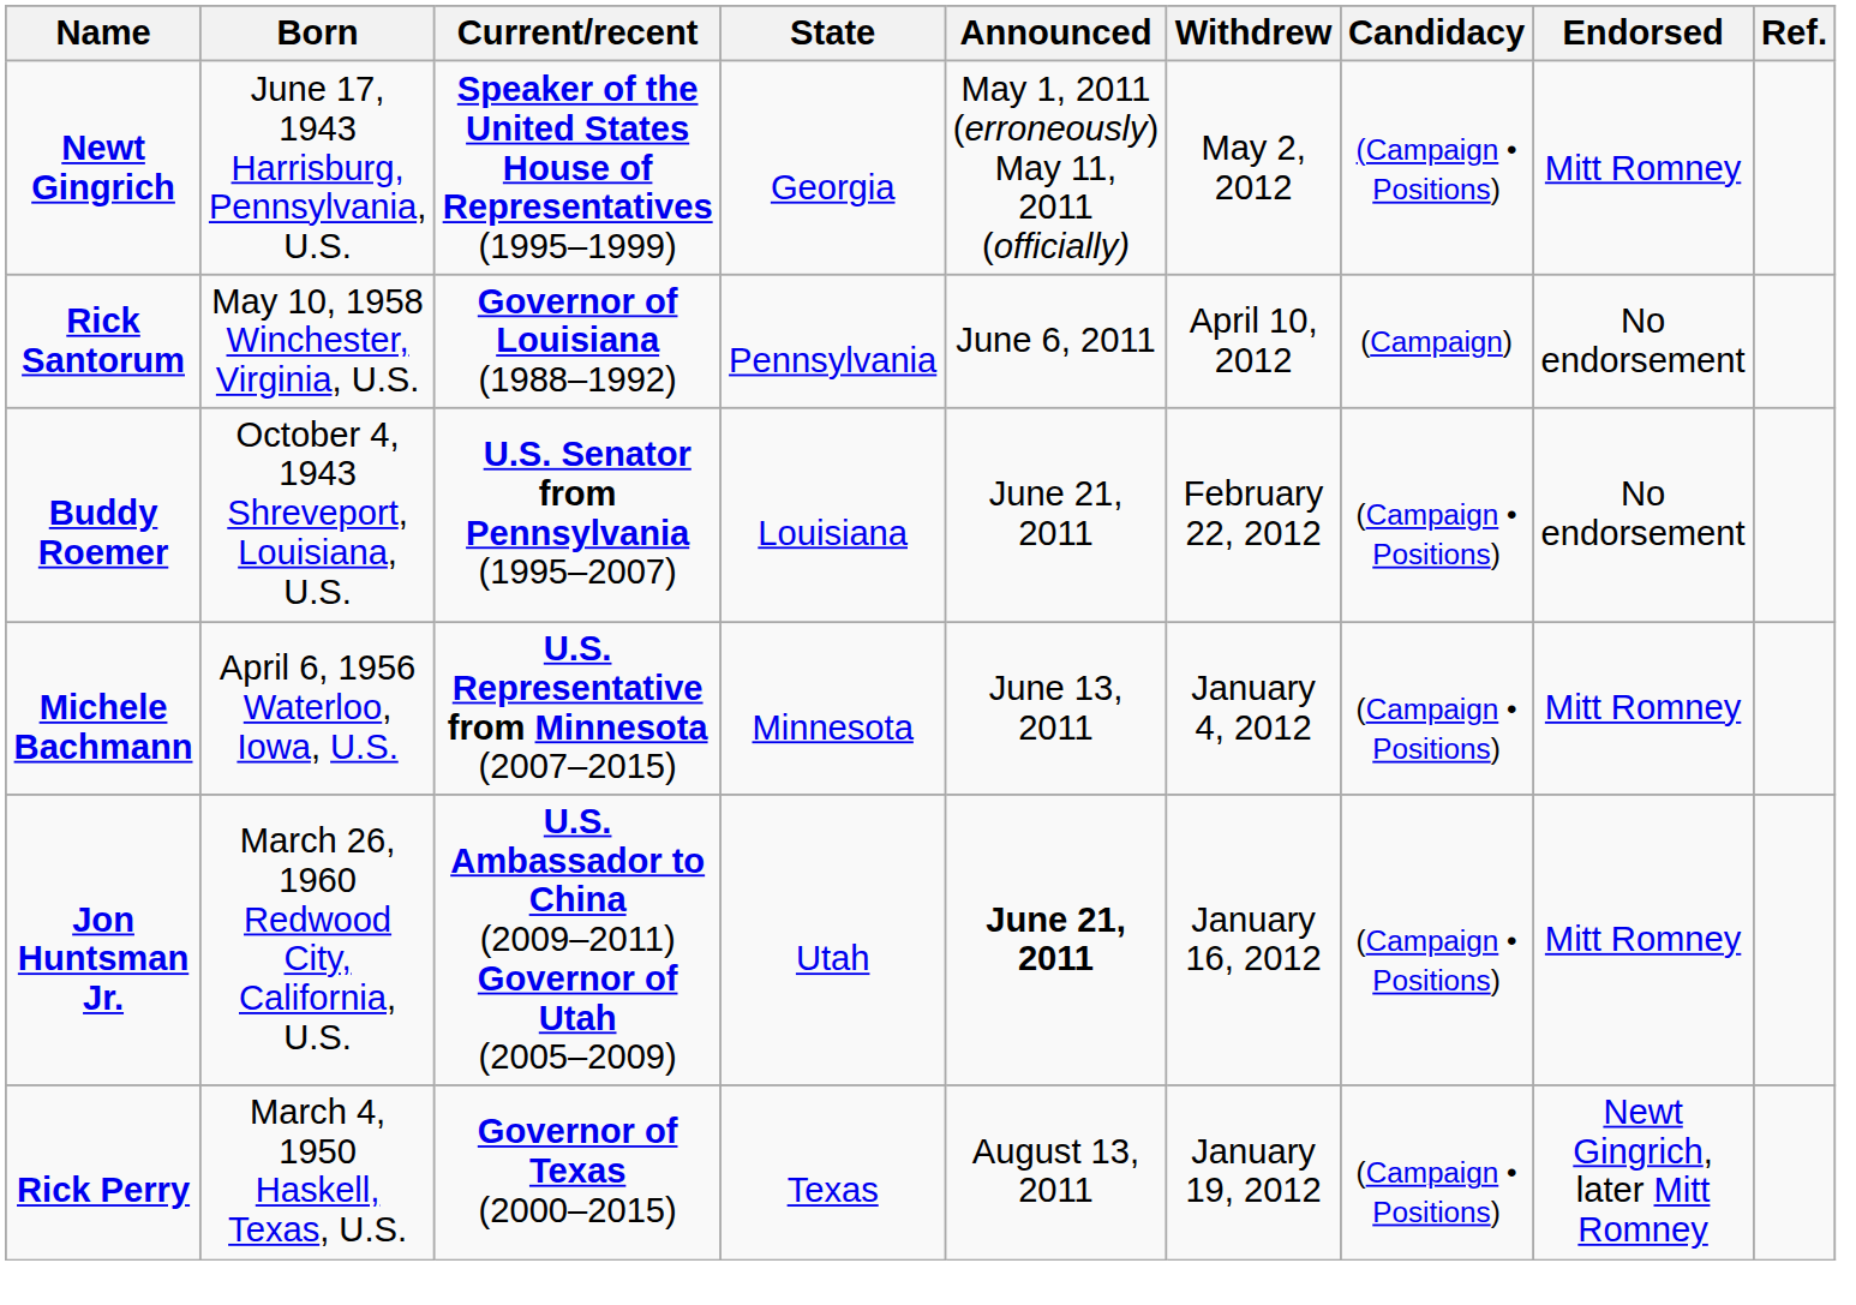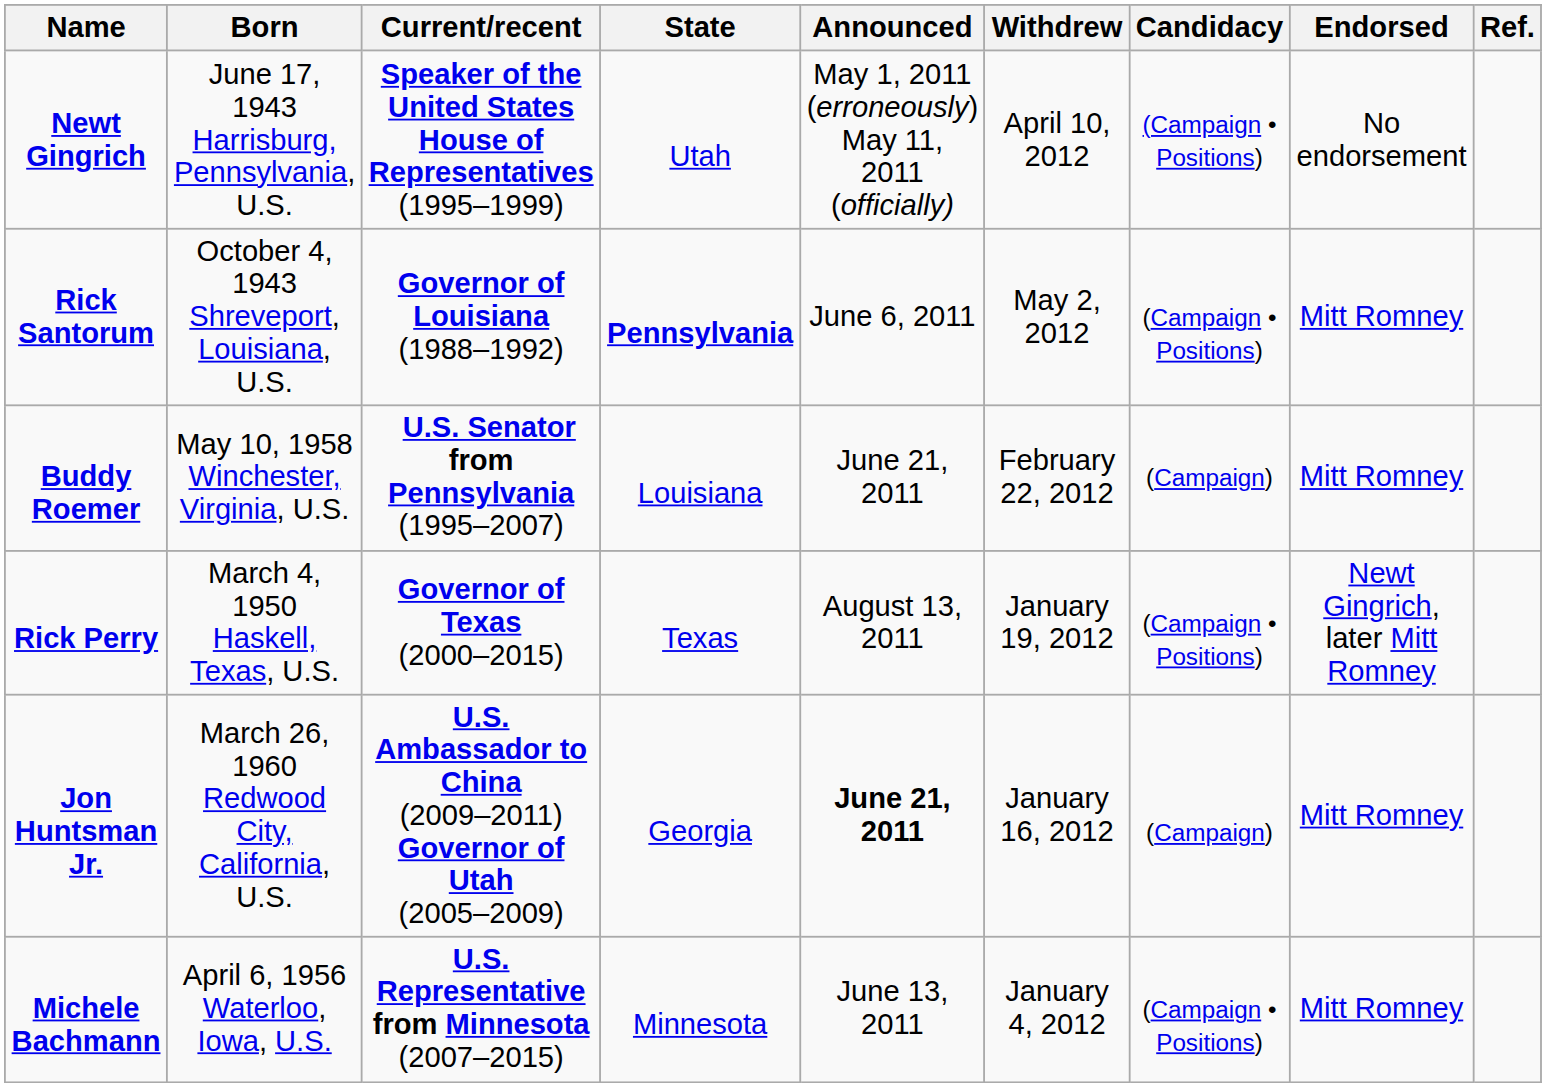Newt Gingrich | State: Georgia -> Utah
Newt Gingrich | Withdrew: May 2, 2012 -> April 10, 2012
Newt Gingrich | Endorsed: Mitt Romney -> No endorsement
Rick Santorum | Born: May 10, 1958 Winchester, Virginia, U.S. -> October 4, 1943 Shreveport, Louisiana, U.S.
Rick Santorum | State: normal -> bold
Rick Santorum | Withdrew: April 10, 2012 -> May 2, 2012
Rick Santorum | Candidacy: (Campaign) -> (Campaign • Positions)
Rick Santorum | Endorsed: No endorsement -> Mitt Romney
Buddy Roemer | Born: October 4, 1943 Shreveport, Louisiana, U.S. -> May 10, 1958 Winchester, Virginia, U.S.
Buddy Roemer | Candidacy: (Campaign • Positions) -> (Campaign)
Buddy Roemer | Endorsed: No endorsement -> Mitt Romney
rows swapped: Rick Perry <-> Michele Bachmann
Jon Huntsman Jr. | State: Utah -> Georgia
Jon Huntsman Jr. | Candidacy: (Campaign • Positions) -> (Campaign)
